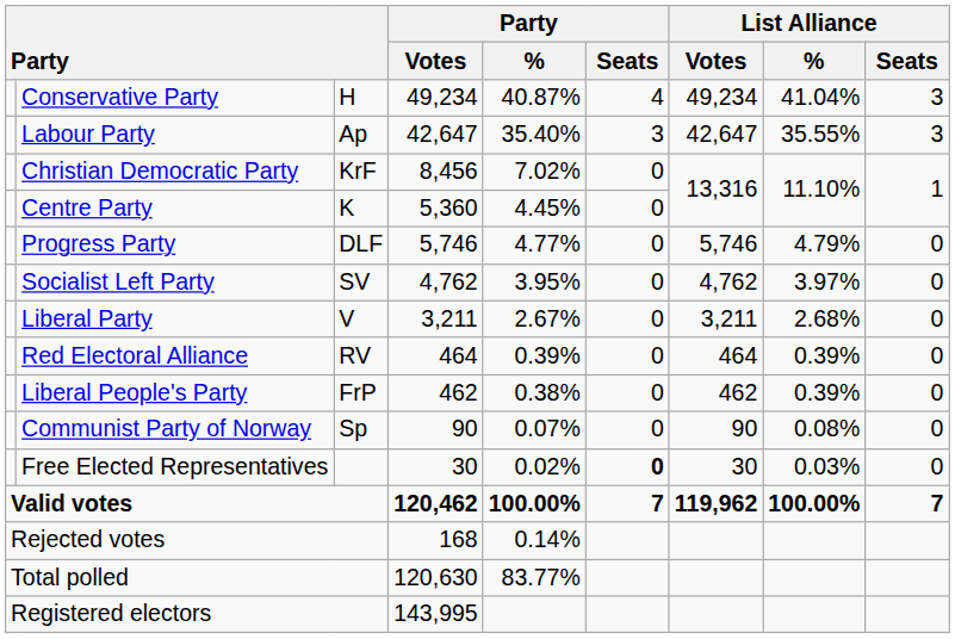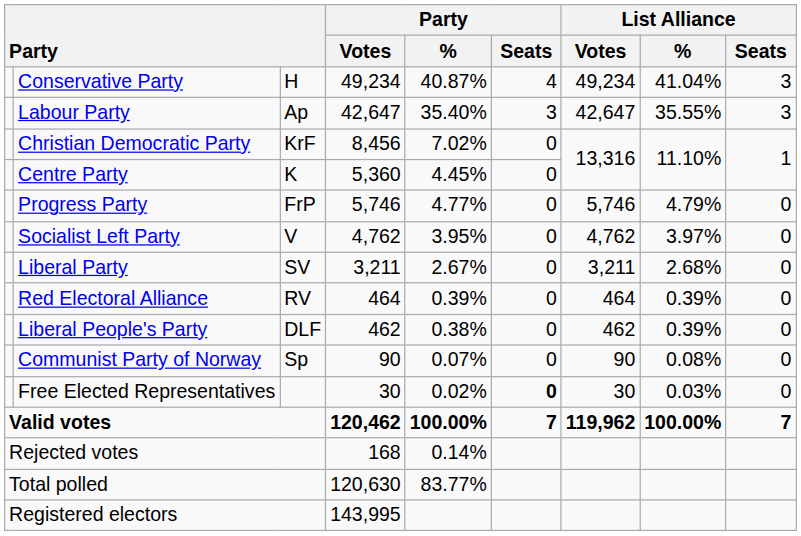Progress Party | column 3: DLF -> FrP
Socialist Left Party | column 3: SV -> V
Liberal Party | column 3: V -> SV
Liberal People's Party | column 3: FrP -> DLF
